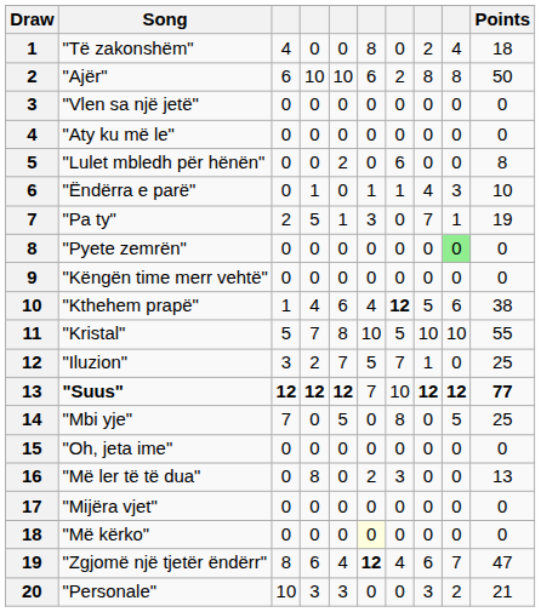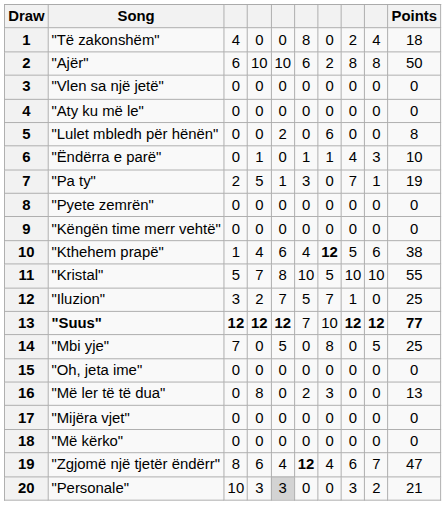"Pyete zemrën" | column 9: lightgreen background -> no background
"Më kërko" | column 6: lightyellow background -> no background
"Personale" | column 5: no background -> lightgrey background
